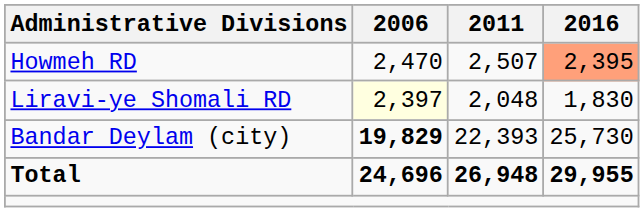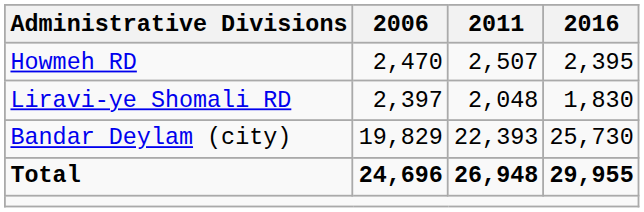Howmeh RD | 2016: lightsalmon background -> no background
Liravi-ye Shomali RD | 2006: lightyellow background -> no background
Bandar Deylam (city) | 2006: bold -> normal
